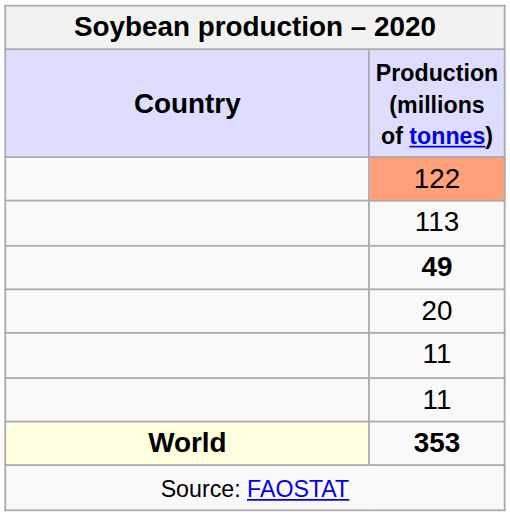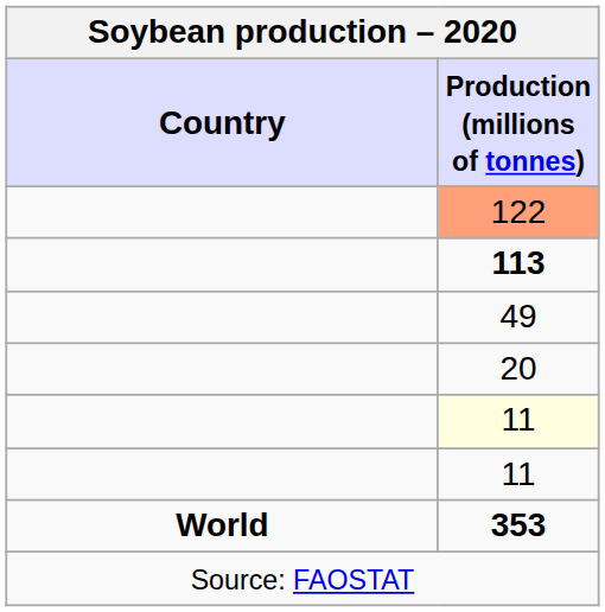row 4 | Production (millions of tonnes): normal -> bold
row 5 | Production (millions of tonnes): bold -> normal
row 7 | Production (millions of tonnes): no background -> lightyellow background
row 9 | Country: lightyellow background -> no background
